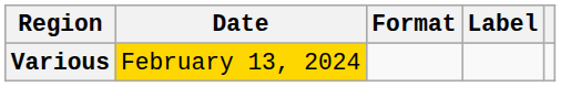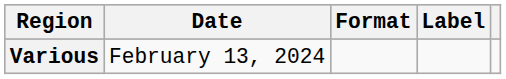Various | Date: gold background -> no background
